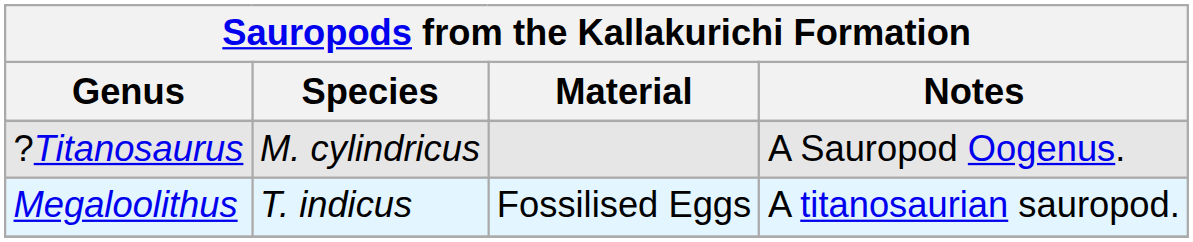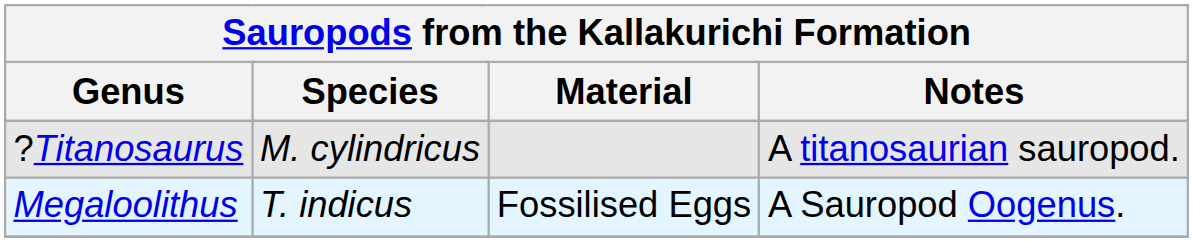?Titanosaurus | Notes: A Sauropod Oogenus. -> A titanosaurian sauropod.
Megaloolithus | Notes: A titanosaurian sauropod. -> A Sauropod Oogenus.
